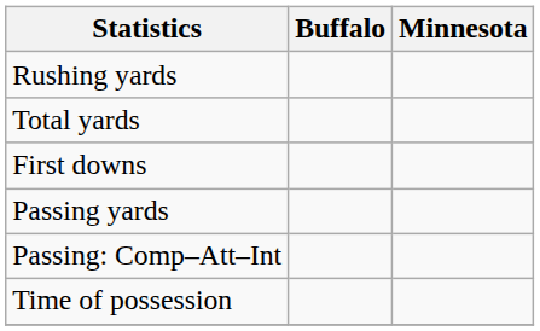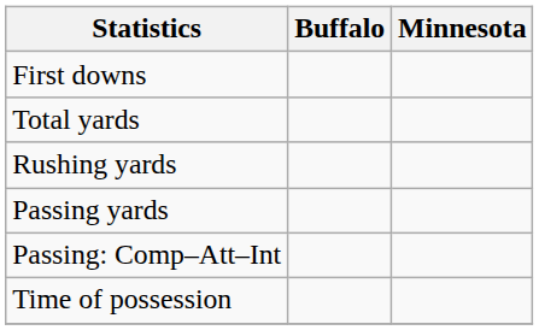rows swapped: First downs <-> Rushing yards
